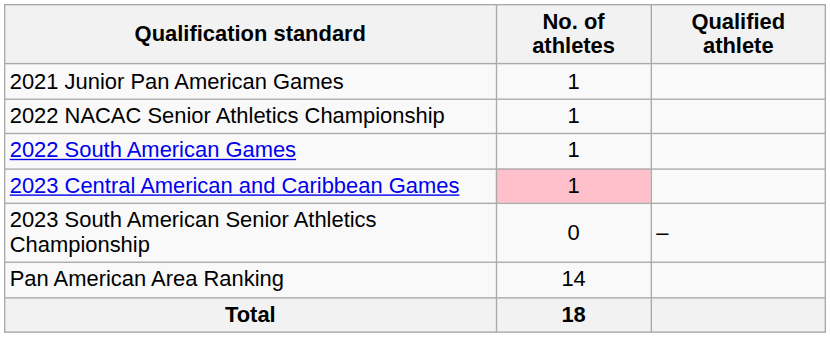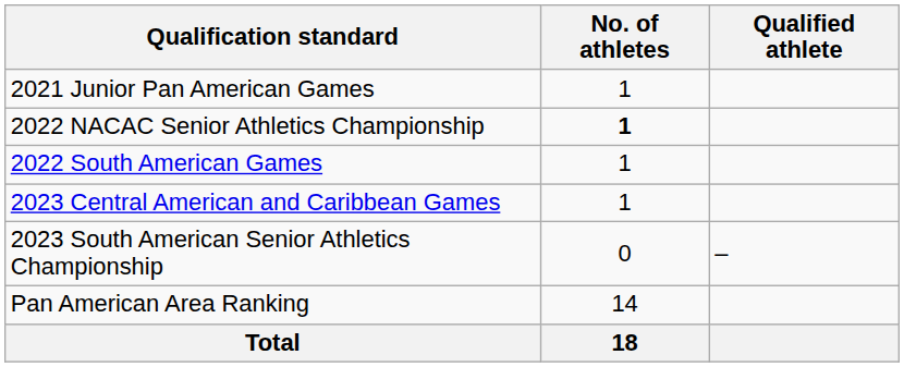2022 NACAC Senior Athletics Championship | No. of athletes: normal -> bold
2023 Central American and Caribbean Games | No. of athletes: pink background -> no background
